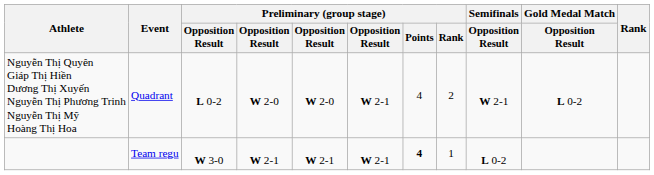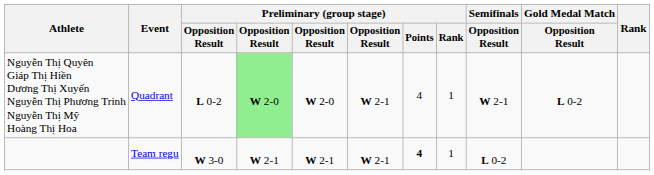row 3 | column 4: no background -> lightgreen background
row 3 | Preliminary (group stage) / Rank: 2 -> 1
